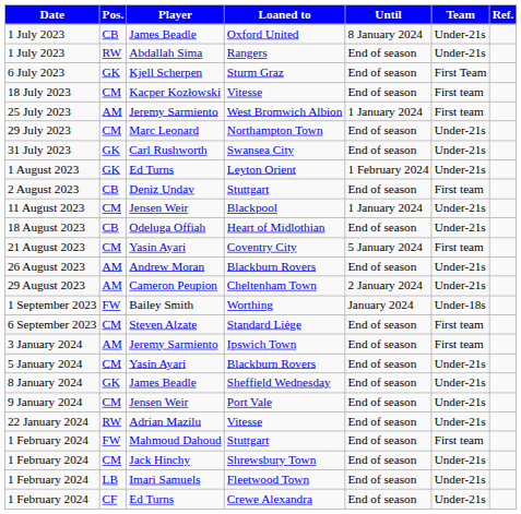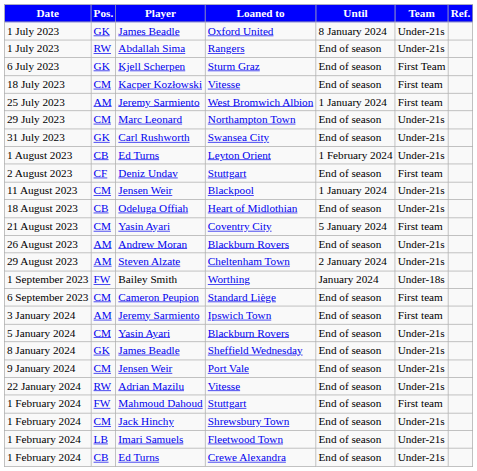Oxford United | Pos.: CB -> GK
Leyton Orient | Pos.: GK -> CB
2 August 2023 / Stuttgart | Pos.: CB -> CF
Cheltenham Town | Player: Cameron Peupion -> Steven Alzate
Standard Liège | Player: Steven Alzate -> Cameron Peupion
Crewe Alexandra | Pos.: CF -> CB
